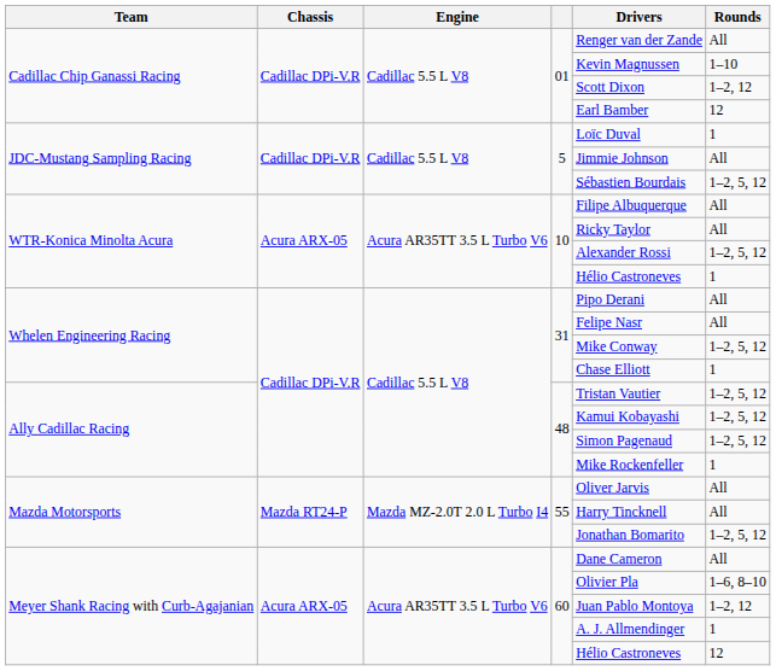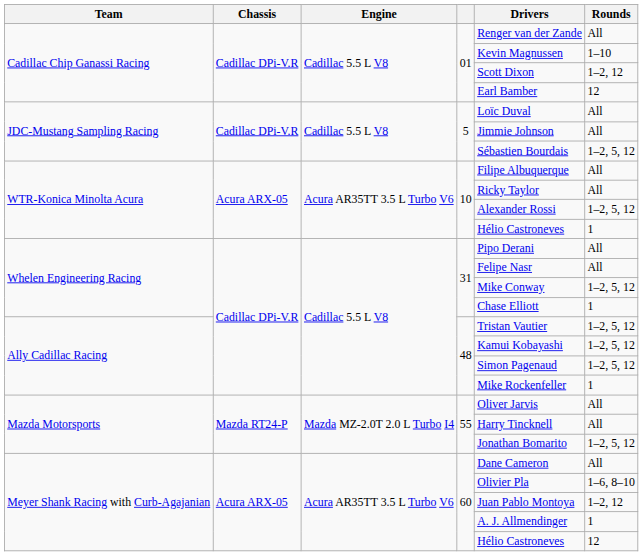row 6 | Rounds: 1 -> All
